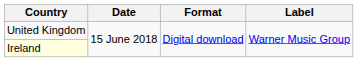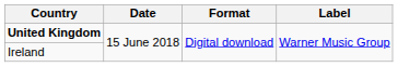United Kingdom | Country: normal -> bold
Ireland | Country: lightyellow background -> no background
